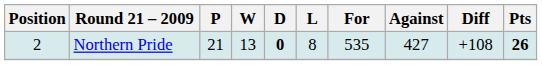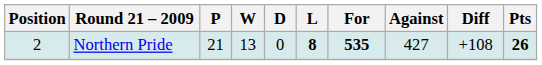Northern Pride | D: bold -> normal
Northern Pride | L: normal -> bold
Northern Pride | For: normal -> bold
